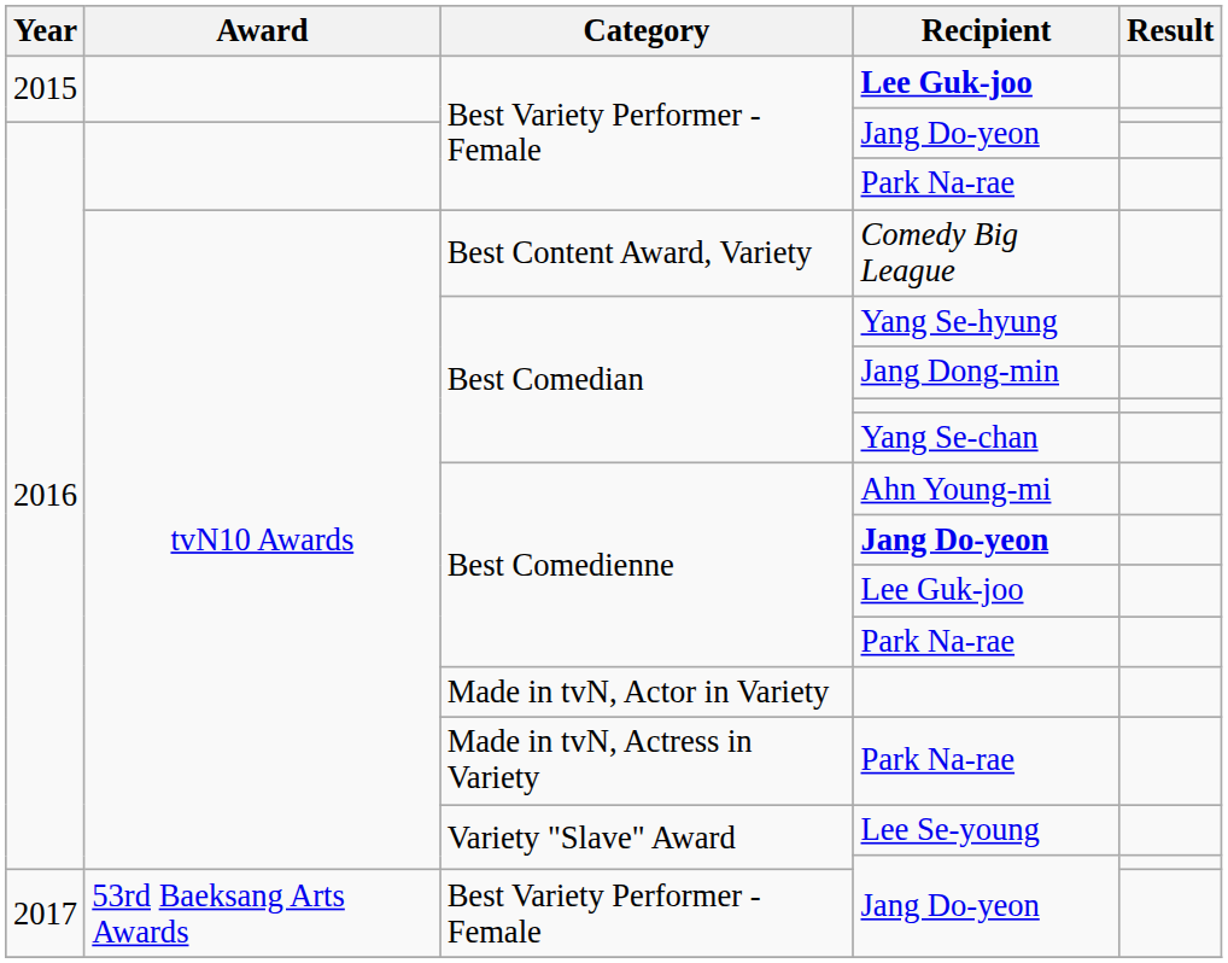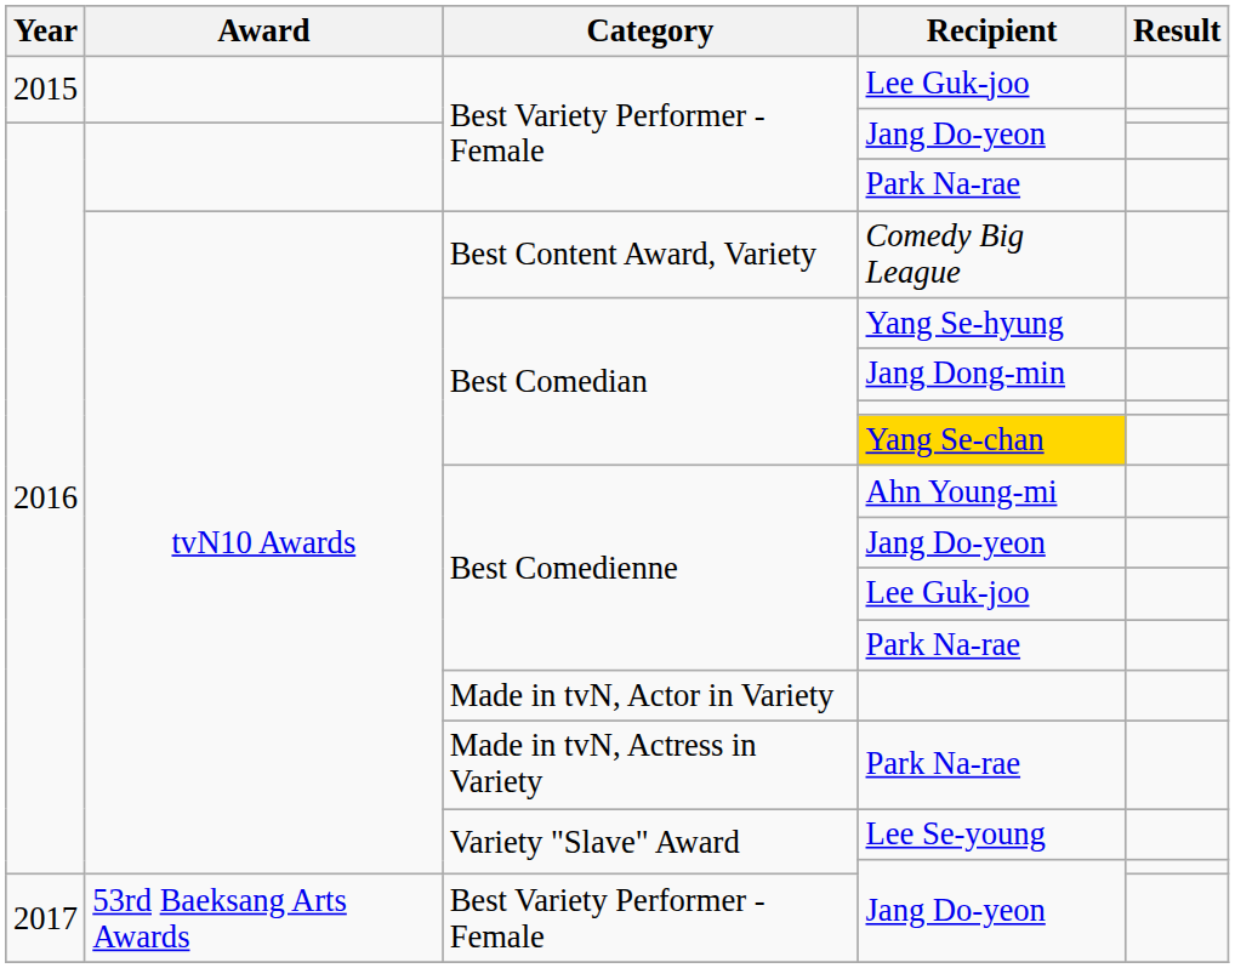Best Variety Performer - Female / Lee Guk-joo | Recipient: bold -> normal
Yang Se-chan | Recipient: no background -> gold background
Best Comedienne / Jang Do-yeon | Recipient: bold -> normal
